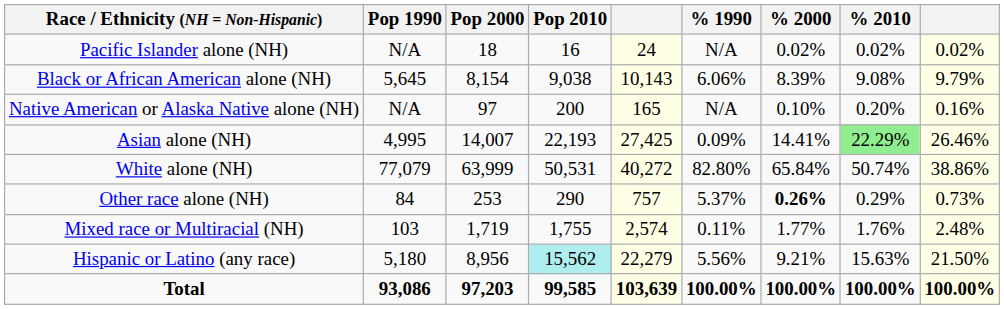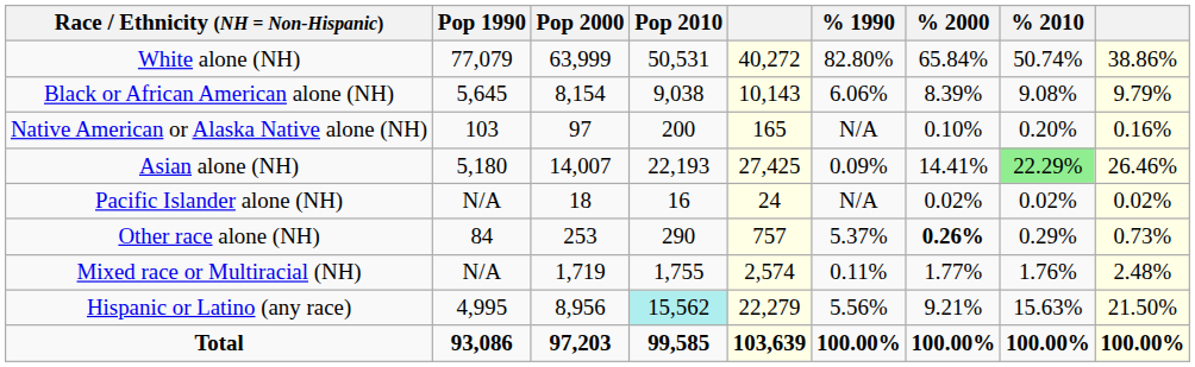rows swapped: White alone (NH) <-> Pacific Islander alone (NH)
Native American or Alaska Native alone (NH) | Pop 1990: N/A -> 103
Asian alone (NH) | Pop 1990: 4,995 -> 5,180
Mixed race or Multiracial (NH) | Pop 1990: 103 -> N/A
Hispanic or Latino (any race) | Pop 1990: 5,180 -> 4,995
